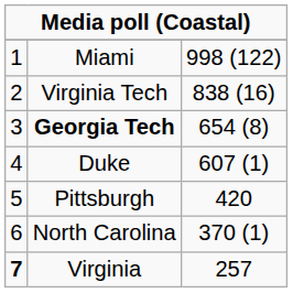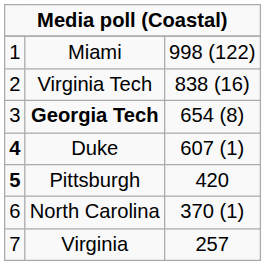Duke | column 1: normal -> bold
Pittsburgh | column 1: normal -> bold
Virginia | column 1: bold -> normal
